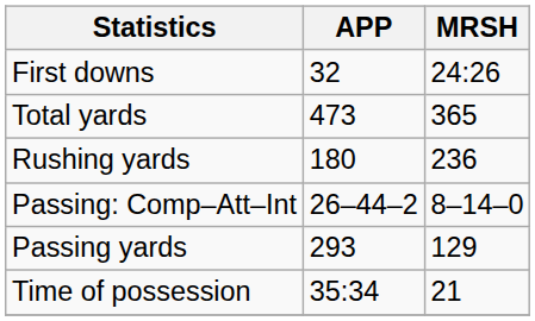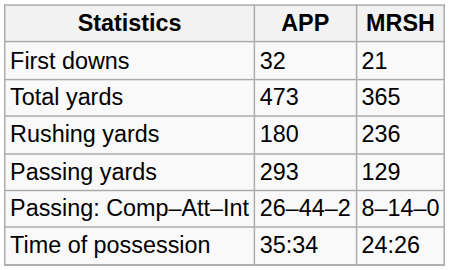First downs | MRSH: 24:26 -> 21
rows swapped: Passing yards <-> Passing: Comp–Att–Int
Time of possession | MRSH: 21 -> 24:26
